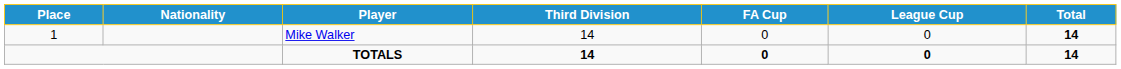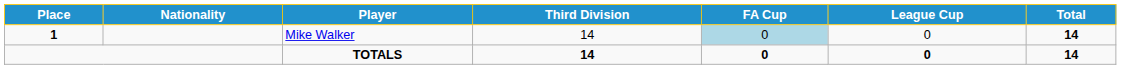Mike Walker | Place: normal -> bold
Mike Walker | FA Cup: no background -> lightblue background
